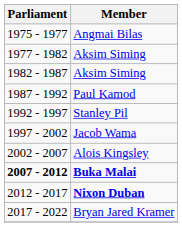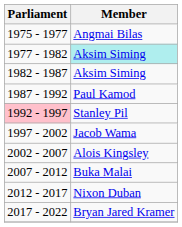row 3 | Member: no background -> paleturquoise background
row 6 | Parliament: no background -> pink background
row 9 | Parliament: bold -> normal
row 9 | Member: bold -> normal
row 10 | Member: bold -> normal
